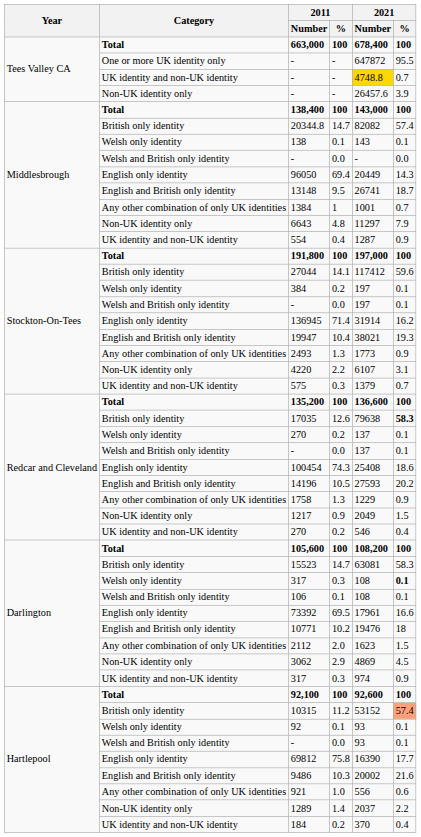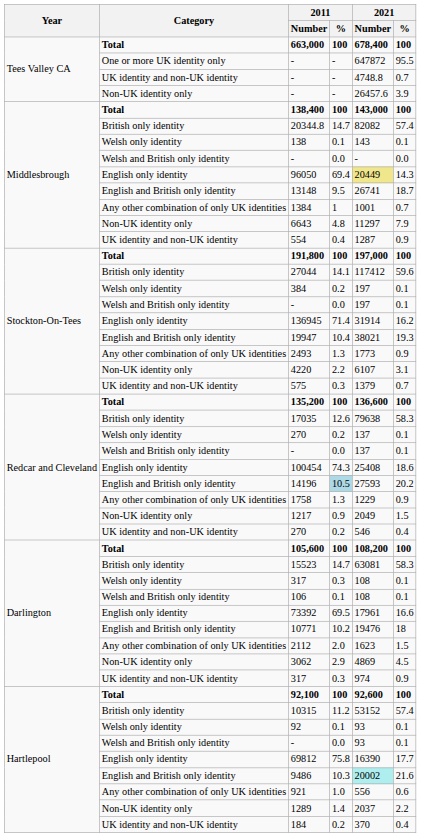UK identity and non-UK identity / - | 2021 / Number: gold background -> no background
96050 | 2021 / Number: no background -> khaki background
17035 | 2021 / %: bold -> normal
14196 | 2011 / %: no background -> lightblue background
Welsh only identity / 317 | 2021 / %: bold -> normal
10315 | 2021 / %: lightsalmon background -> no background
9486 | 2021 / Number: no background -> paleturquoise background
